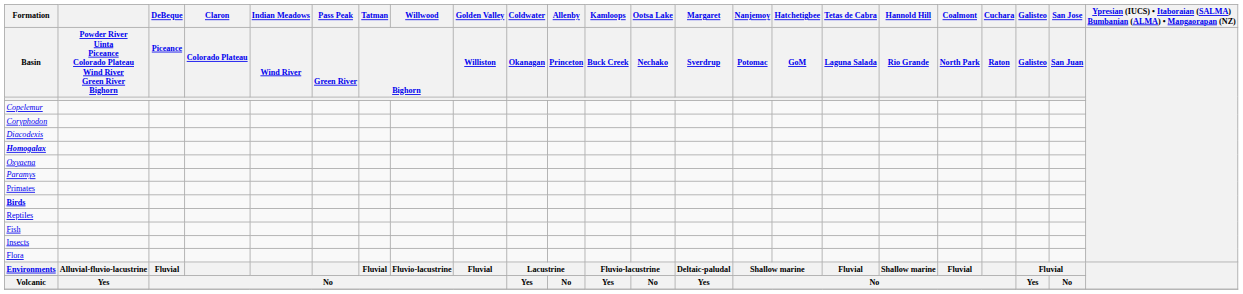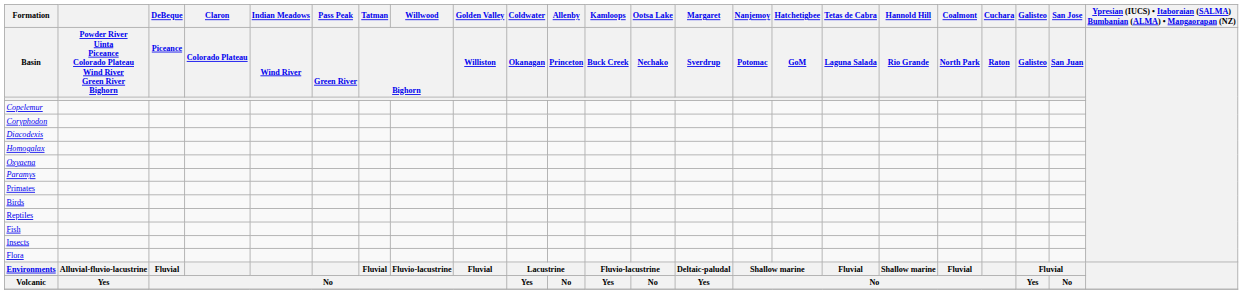Homogalax | Formation / Basin: bold -> normal
Birds | Formation / Basin: bold -> normal
